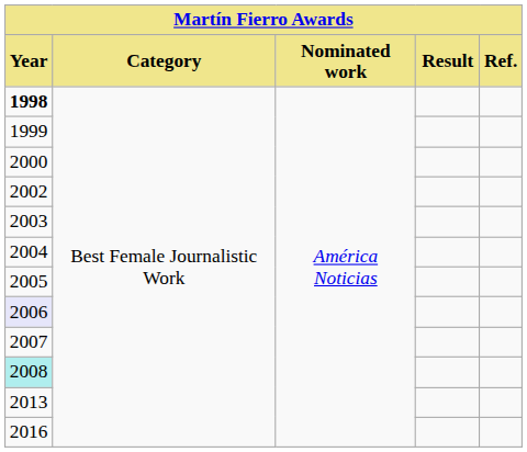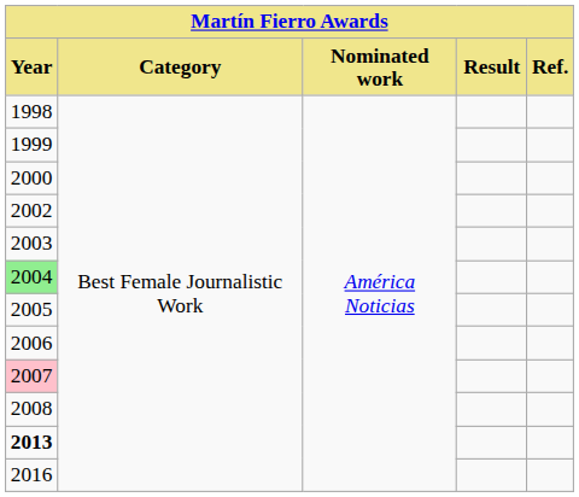1998 | Year: bold -> normal
2004 | Year: no background -> lightgreen background
2006 | Year: lavender background -> no background
2007 | Year: no background -> pink background
2008 | Year: paleturquoise background -> no background
2013 | Year: normal -> bold
